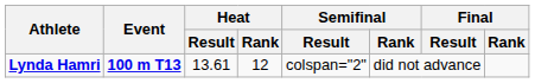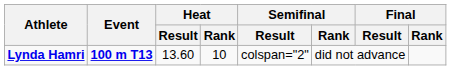Lynda Hamri | Heat / Result: 13.61 -> 13.60
Lynda Hamri | Heat / Rank: 12 -> 10
